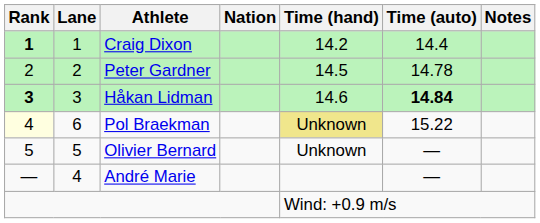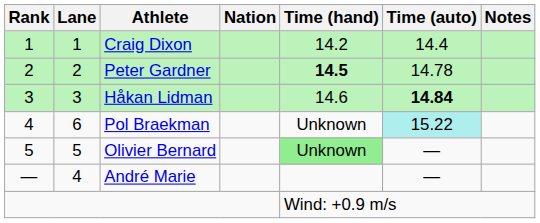Craig Dixon | Rank: bold -> normal
Peter Gardner | Time (hand): normal -> bold
Håkan Lidman | Rank: bold -> normal
Pol Braekman | Rank: lightyellow background -> no background
Pol Braekman | Time (hand): khaki background -> no background
Pol Braekman | Time (auto): no background -> paleturquoise background
Olivier Bernard | Time (hand): no background -> lightgreen background
